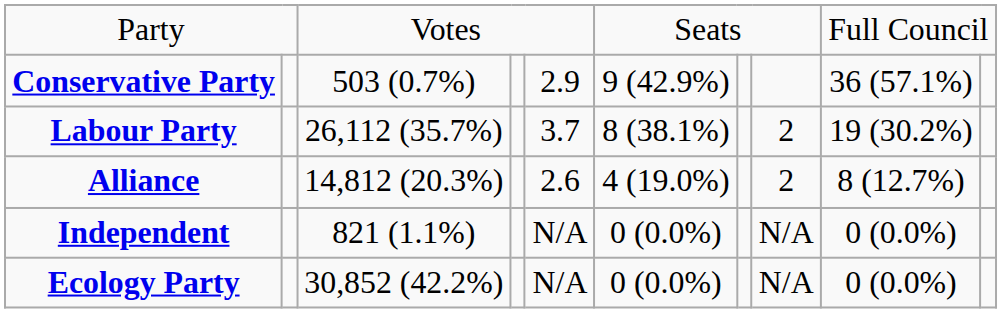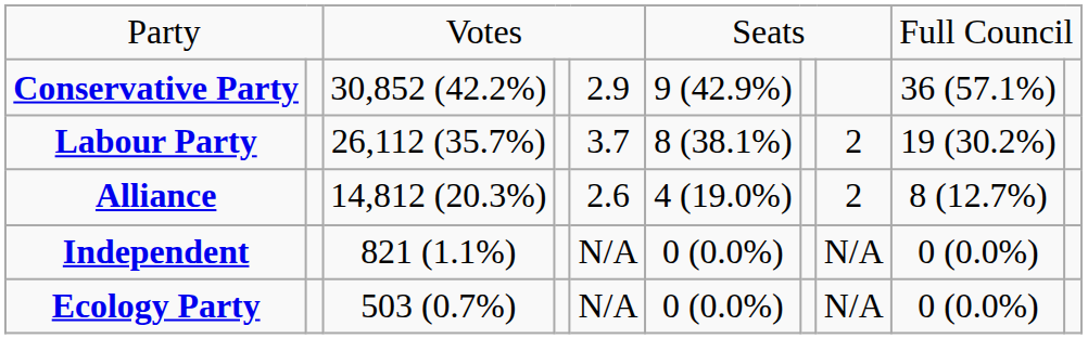Conservative Party | column 3: 503 (0.7%) -> 30,852 (42.2%)
Ecology Party | column 3: 30,852 (42.2%) -> 503 (0.7%)
